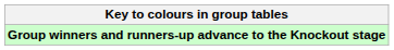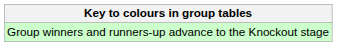row 2 | column 1: bold -> normal
